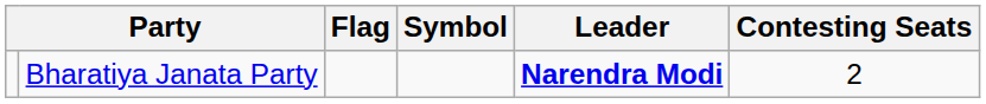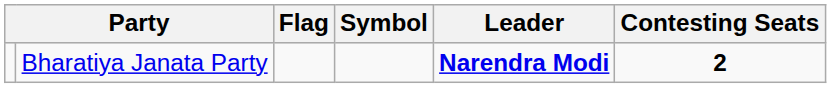Bharatiya Janata Party | Contesting Seats: normal -> bold
